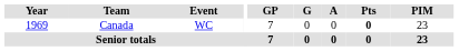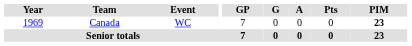Canada | Pts: bold -> normal
Canada | PIM: normal -> bold
